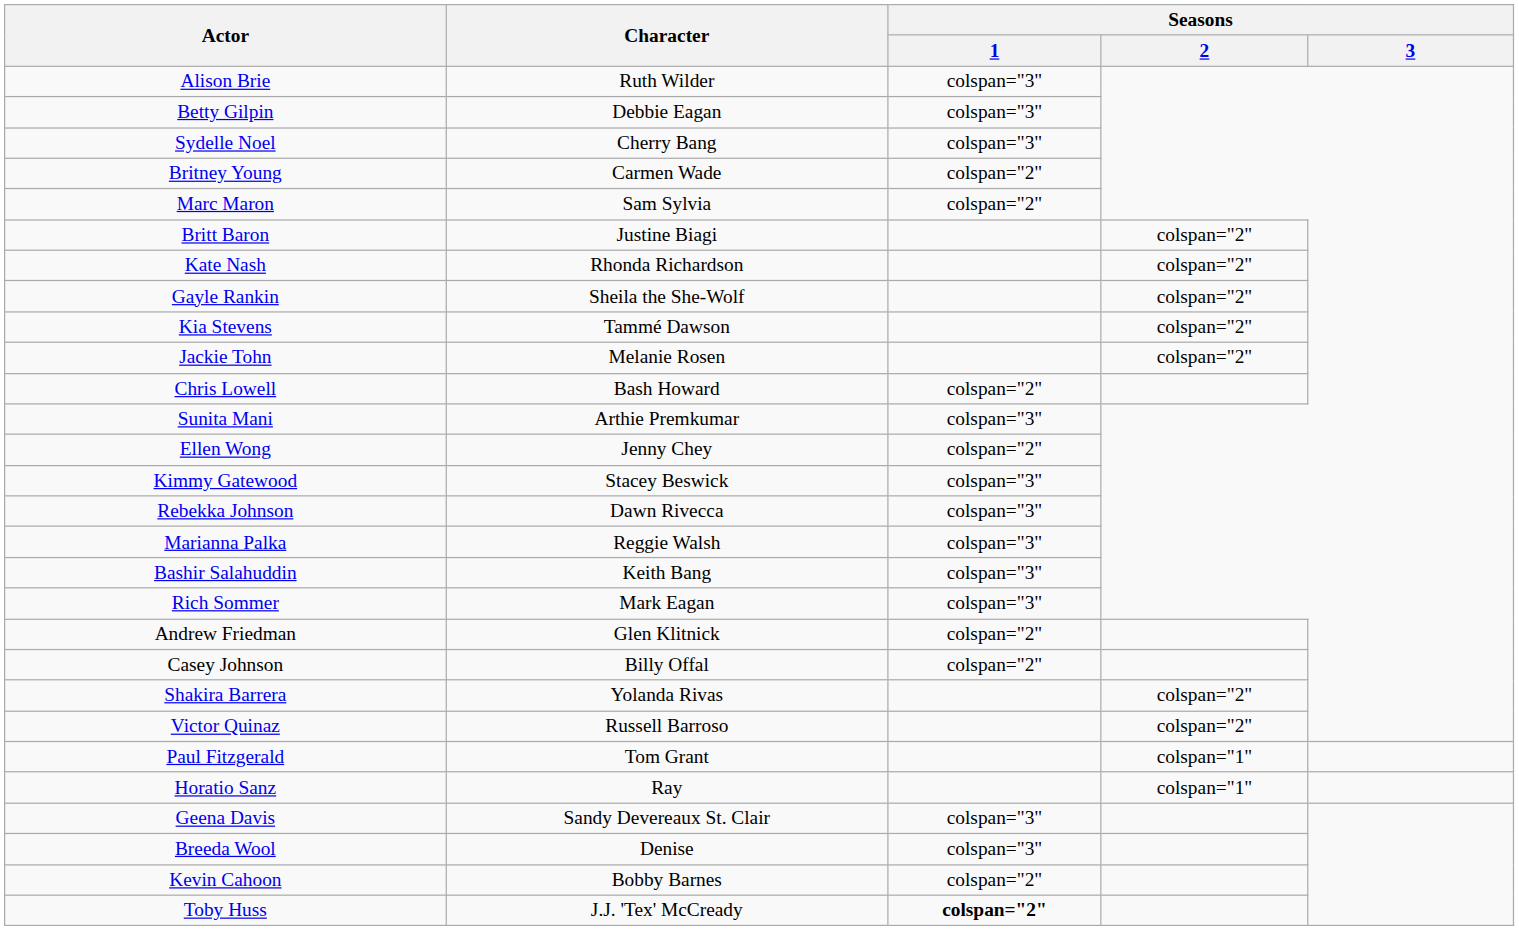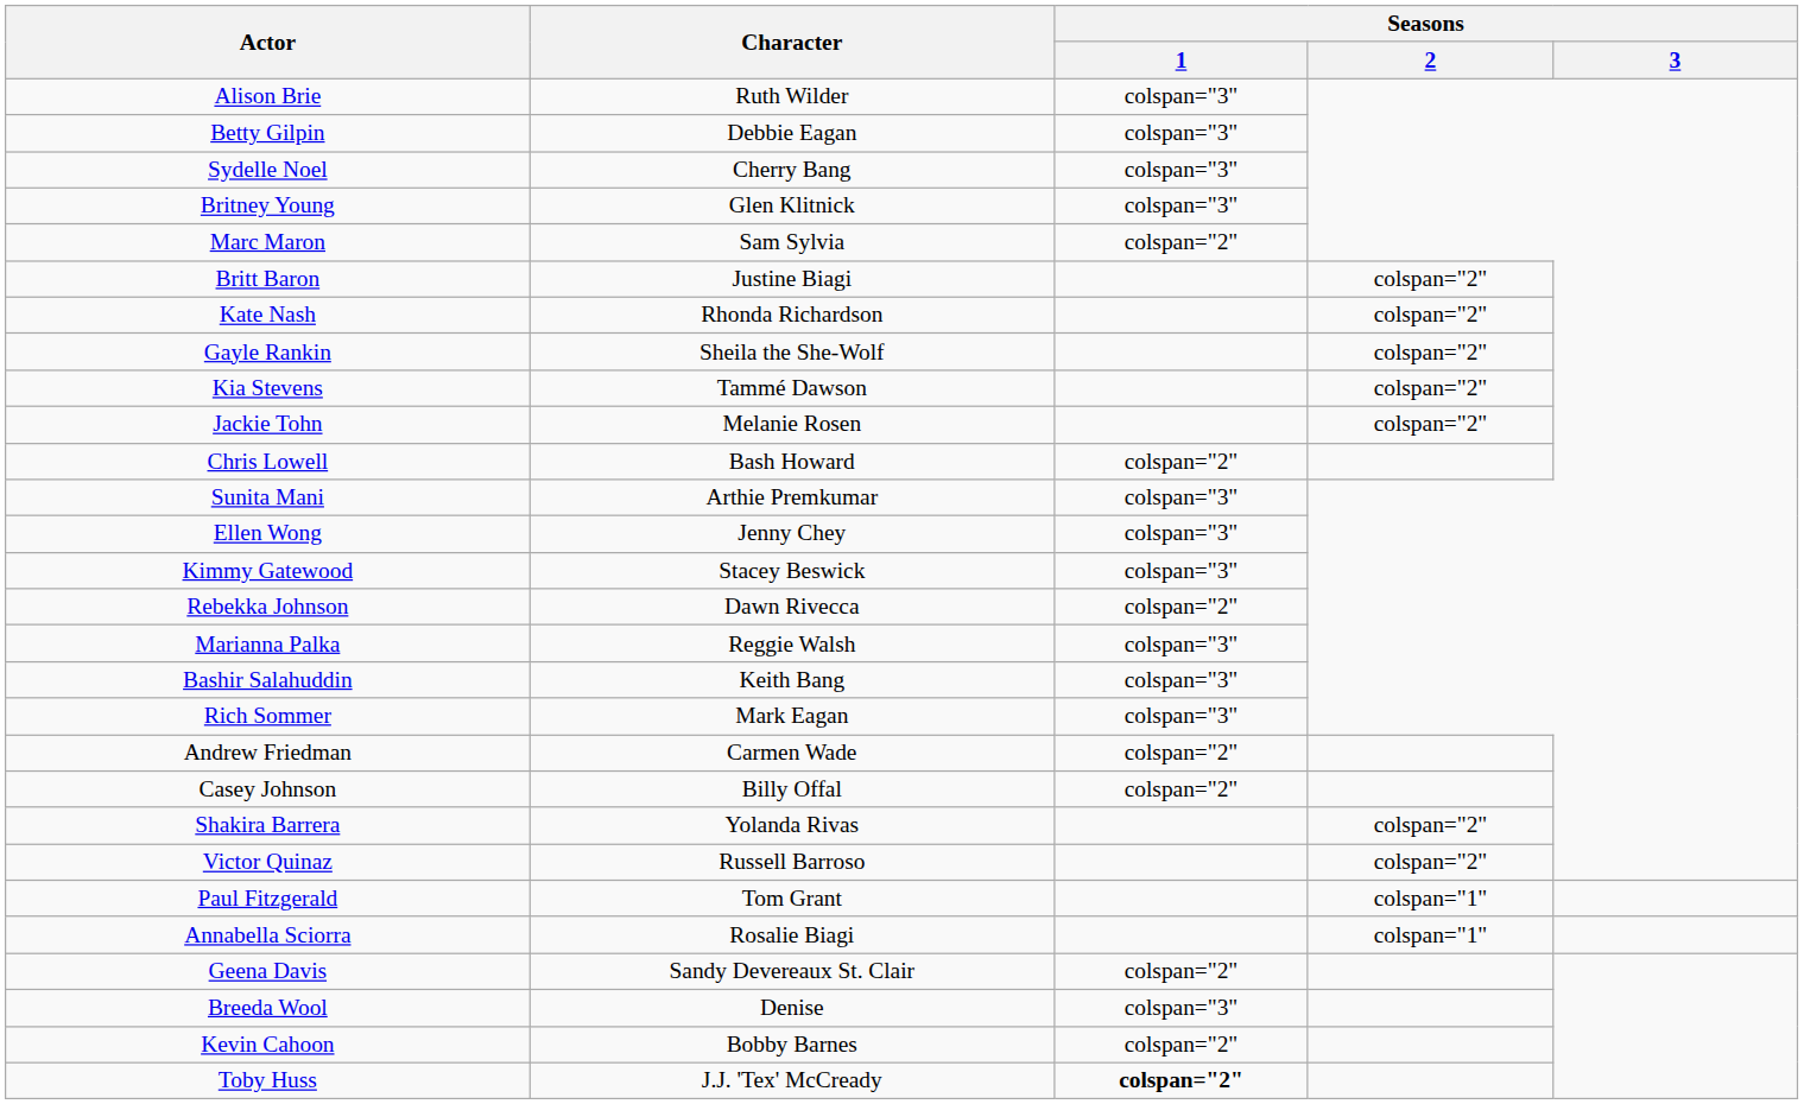Britney Young | Character: Carmen Wade -> Glen Klitnick
Britney Young | Seasons / 1: colspan="2" -> colspan="3"
Ellen Wong | Seasons / 1: colspan="2" -> colspan="3"
Rebekka Johnson | Seasons / 1: colspan="3" -> colspan="2"
Andrew Friedman | Character: Glen Klitnick -> Carmen Wade
+ row: Annabella Sciorra | Rosalie Biagi | colspan="1"
- row: Horatio Sanz | Ray | colspan="1"
Geena Davis | Seasons / 1: colspan="3" -> colspan="2"
